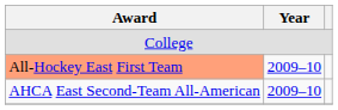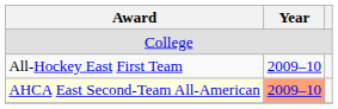All-Hockey East First Team | Award: lightsalmon background -> no background
AHCA East Second-Team All-American | Award: no background -> lightyellow background
AHCA East Second-Team All-American | Year: no background -> lightsalmon background
